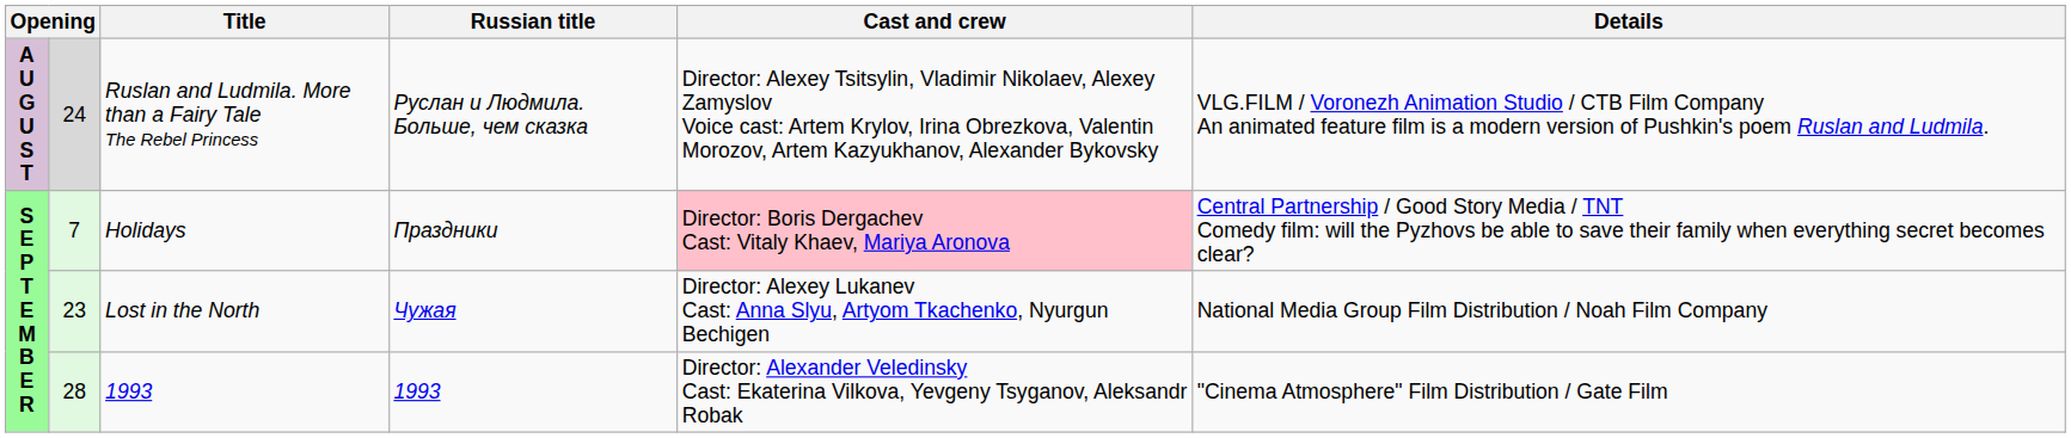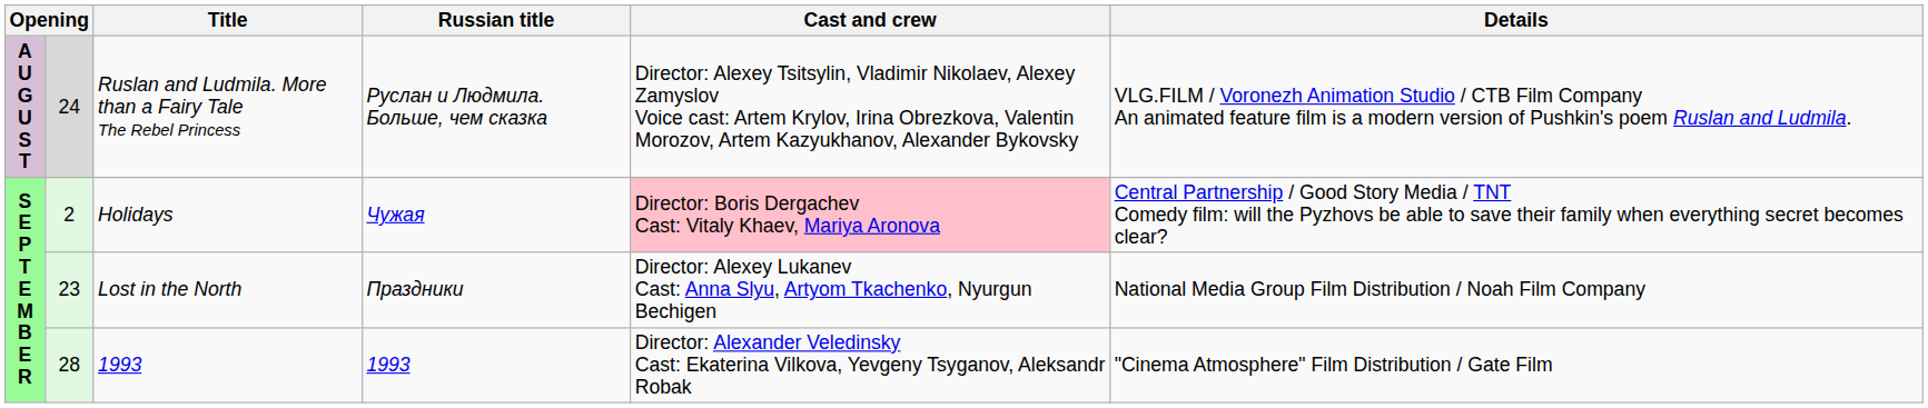Holidays | column 2: 7 -> 2
Holidays | Russian title: Праздники -> Чужая
Lost in the North | Russian title: Чужая -> Праздники
